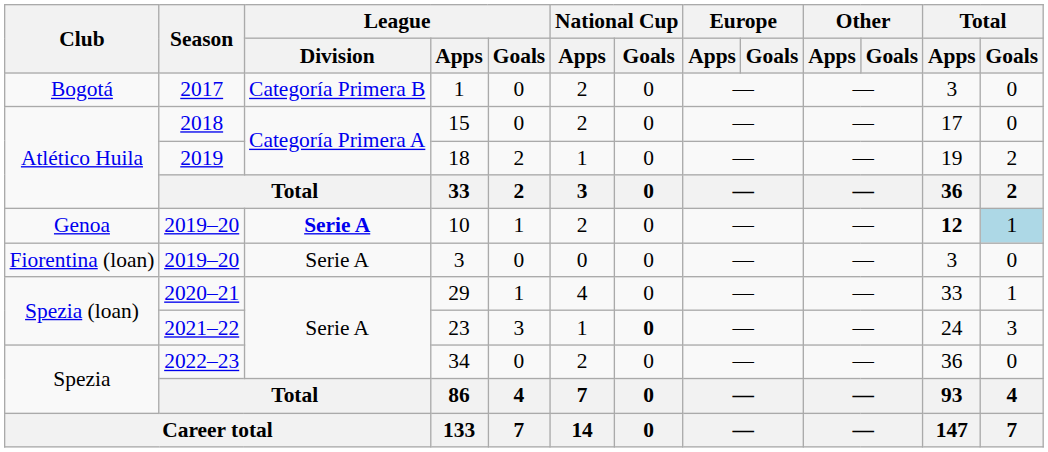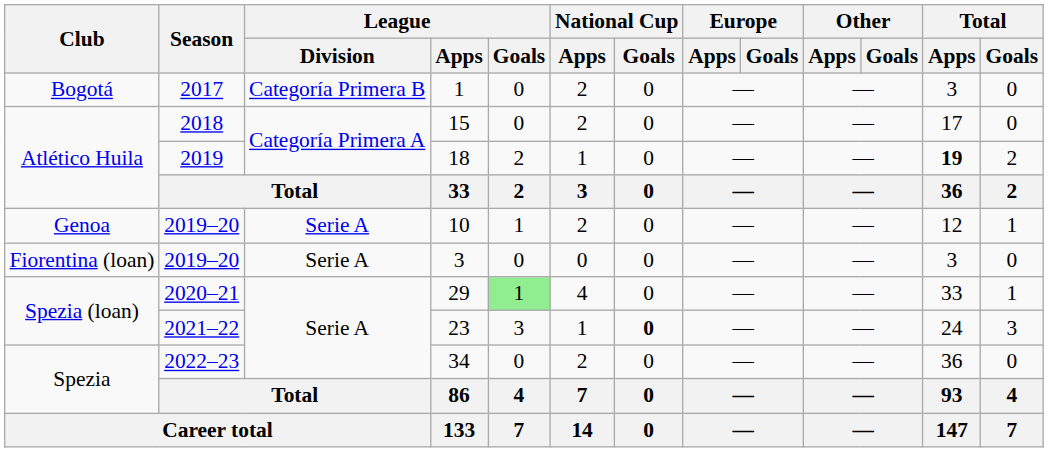18 | Total / Apps: normal -> bold
10 | League / Division: bold -> normal
10 | Total / Apps: bold -> normal
10 | Total / Goals: lightblue background -> no background
29 | League / Goals: no background -> lightgreen background
